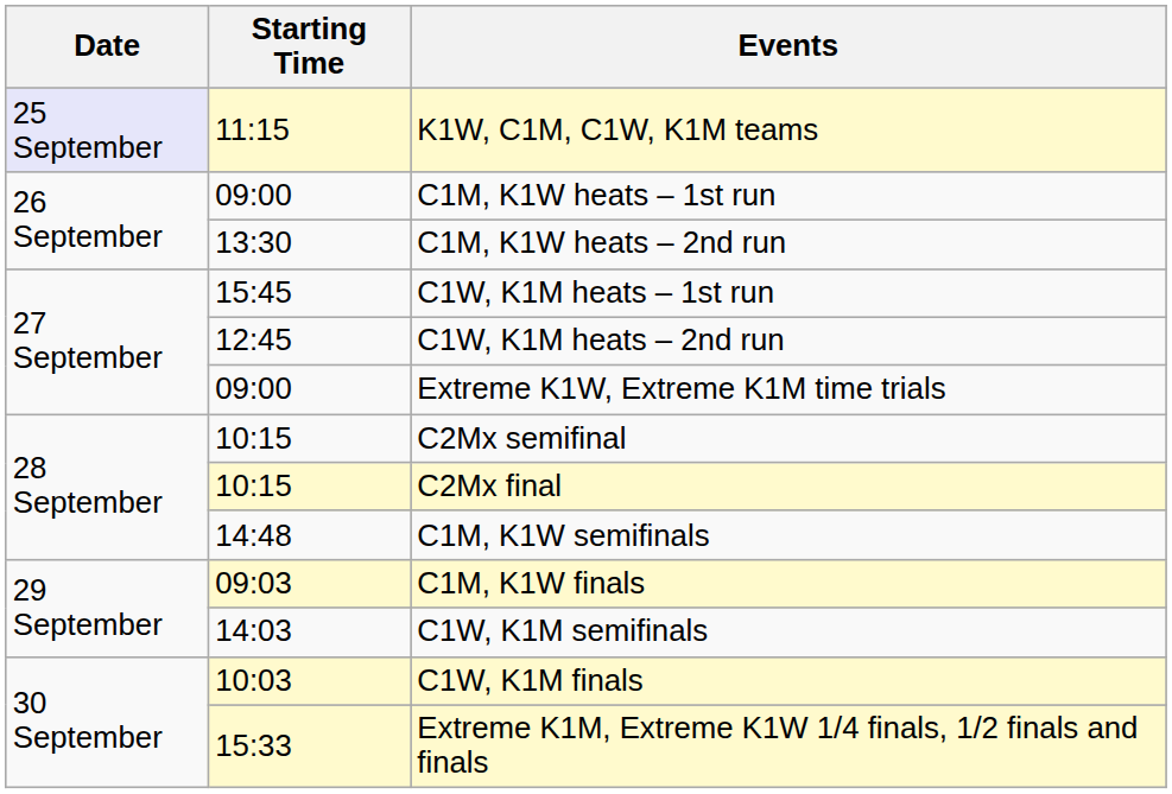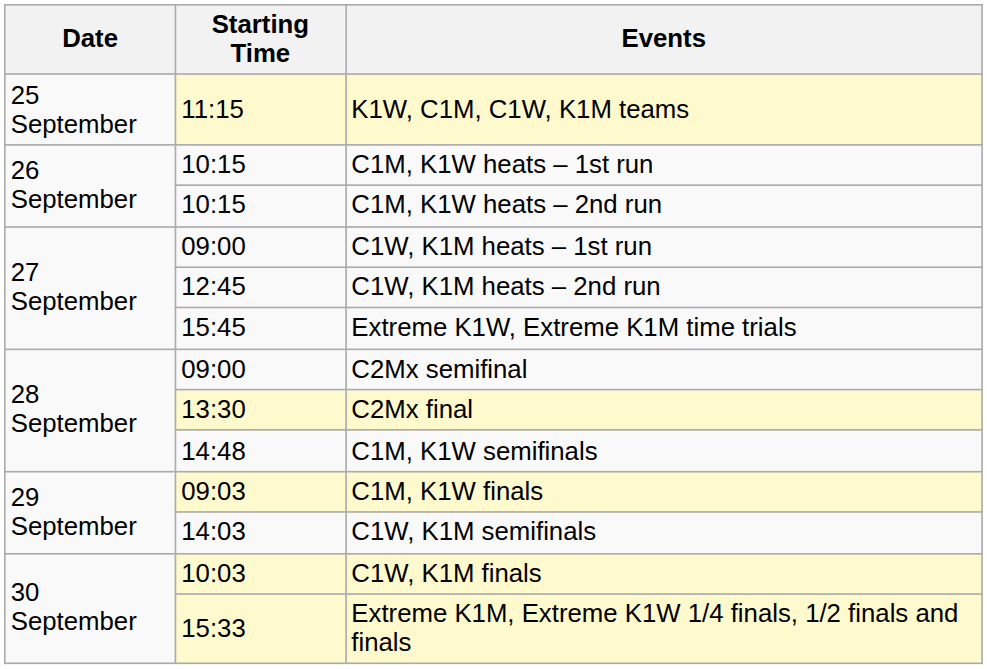K1W, C1M, C1W, K1M teams | Date: lavender background -> no background
C1M, K1W heats – 1st run | Starting Time: 09:00 -> 10:15
C1M, K1W heats – 2nd run | Starting Time: 13:30 -> 10:15
C1W, K1M heats – 1st run | Starting Time: 15:45 -> 09:00
Extreme K1W, Extreme K1M time trials | Starting Time: 09:00 -> 15:45
C2Mx semifinal | Starting Time: 10:15 -> 09:00
C2Mx final | Starting Time: 10:15 -> 13:30
